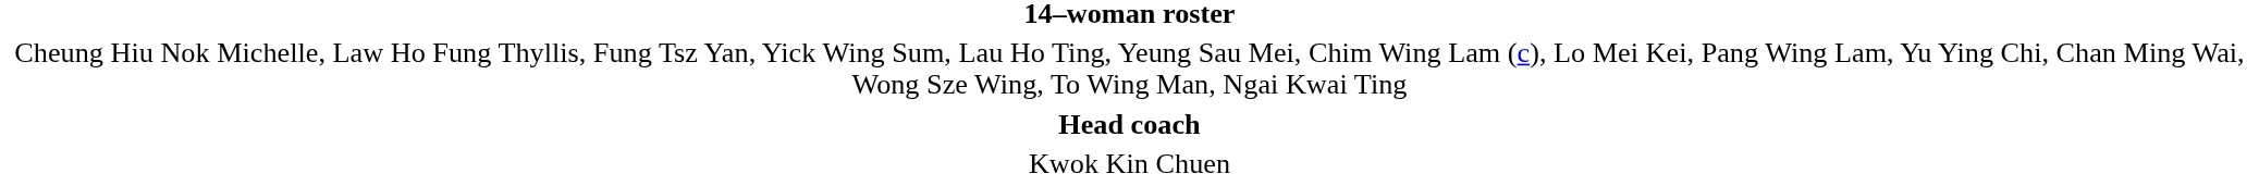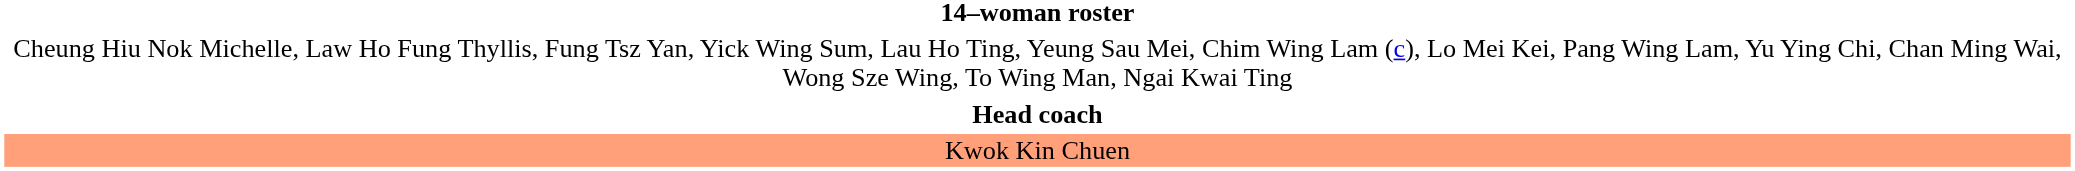row 4 | column 1: no background -> lightsalmon background
